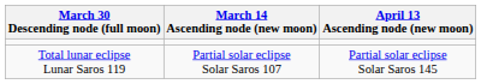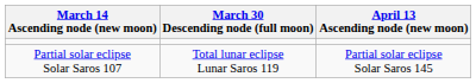columns swapped: March 14 Ascending node (new moon) <-> March 30 Descending node (full moon)
